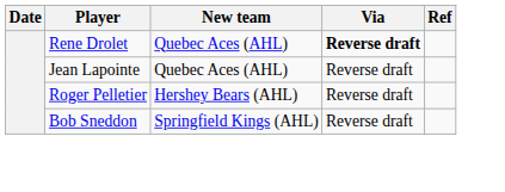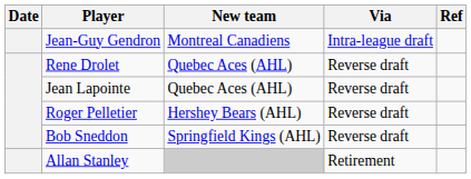+ row: Jean-Guy Gendron | Montreal Canadiens | Intra-league draft
Rene Drolet | Via: bold -> normal
+ row: Allan Stanley | Retirement
